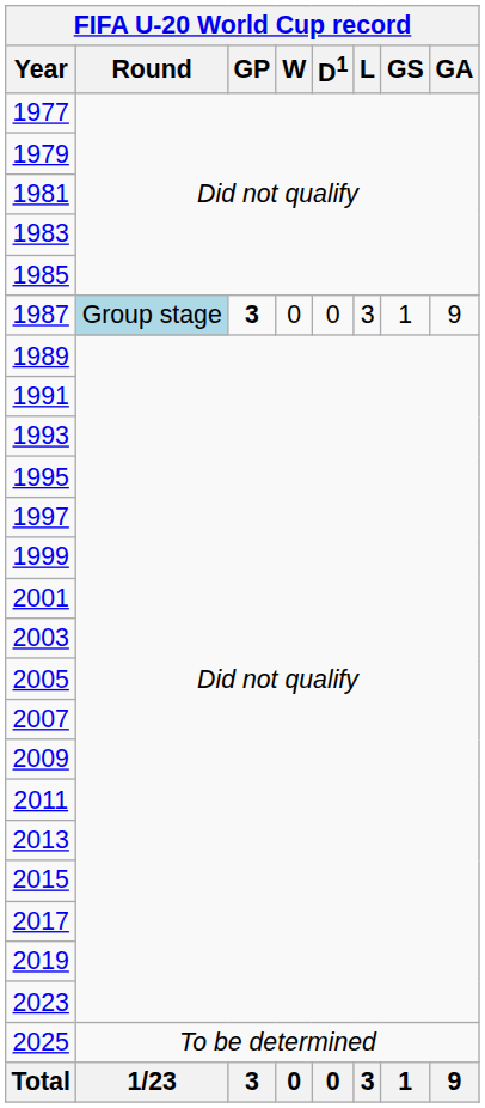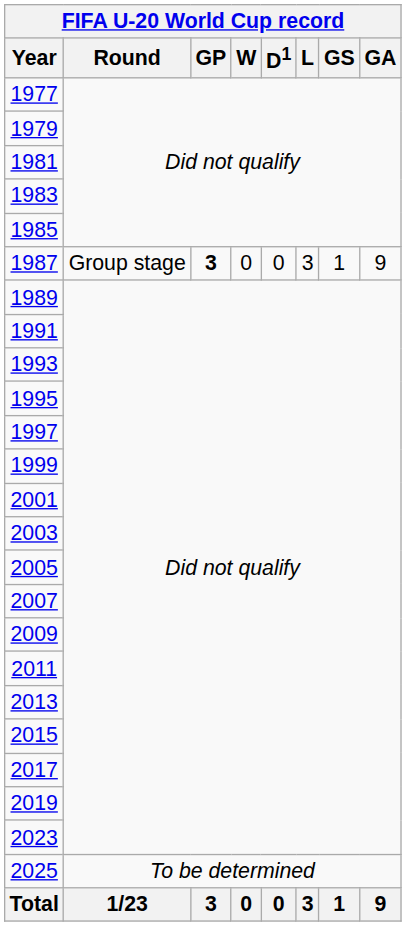1987 | Round: lightblue background -> no background
